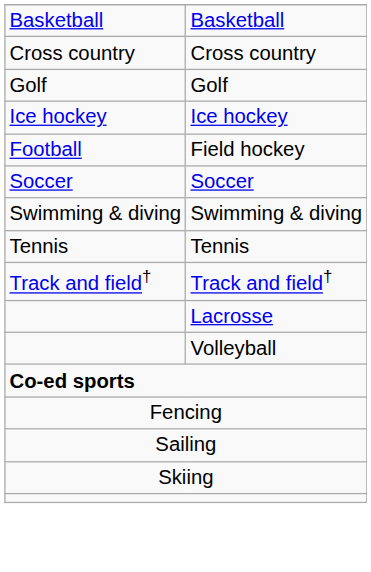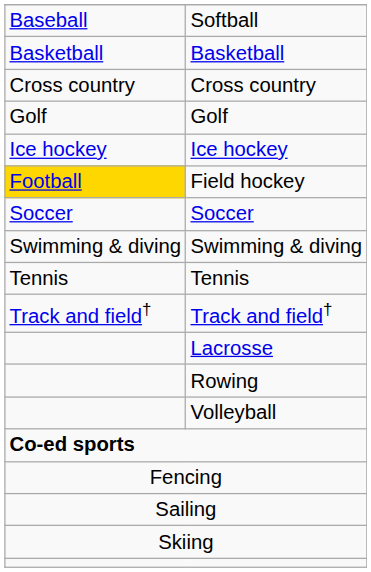+ row: Baseball | Softball
Field hockey | column 1: no background -> gold background
+ row: Rowing
